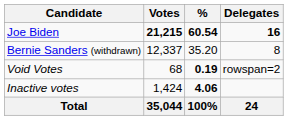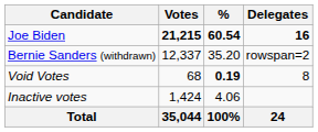Bernie Sanders (withdrawn) | Delegates: 8 -> rowspan=2
Void Votes | Delegates: rowspan=2 -> 8
Inactive votes | %: bold -> normal
